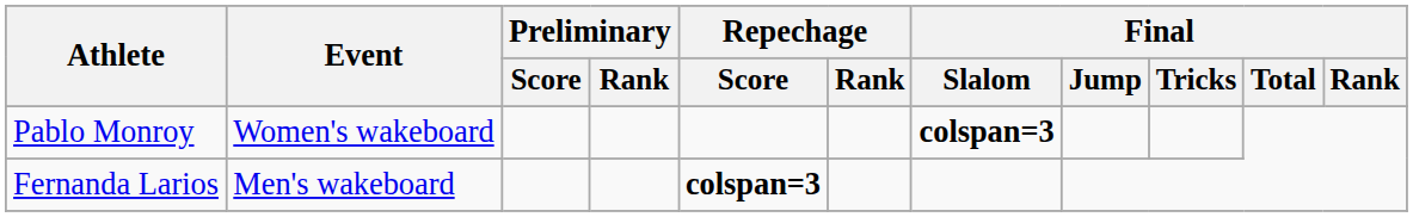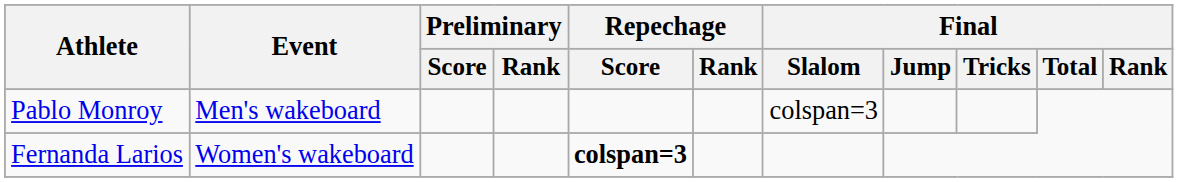Pablo Monroy | Event: Women's wakeboard -> Men's wakeboard
Pablo Monroy | Final / Slalom: bold -> normal
Fernanda Larios | Event: Men's wakeboard -> Women's wakeboard
